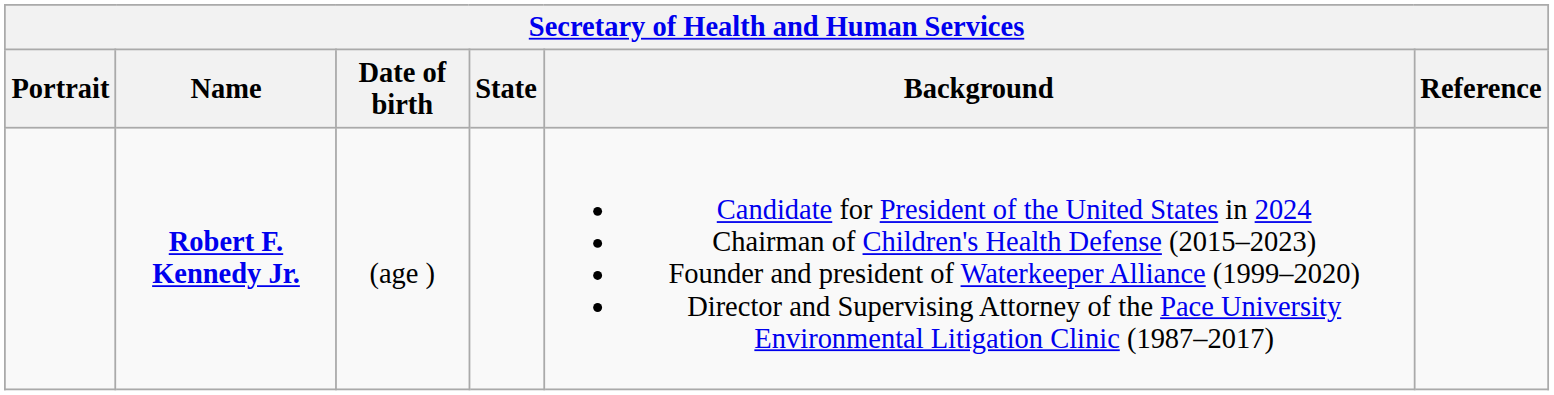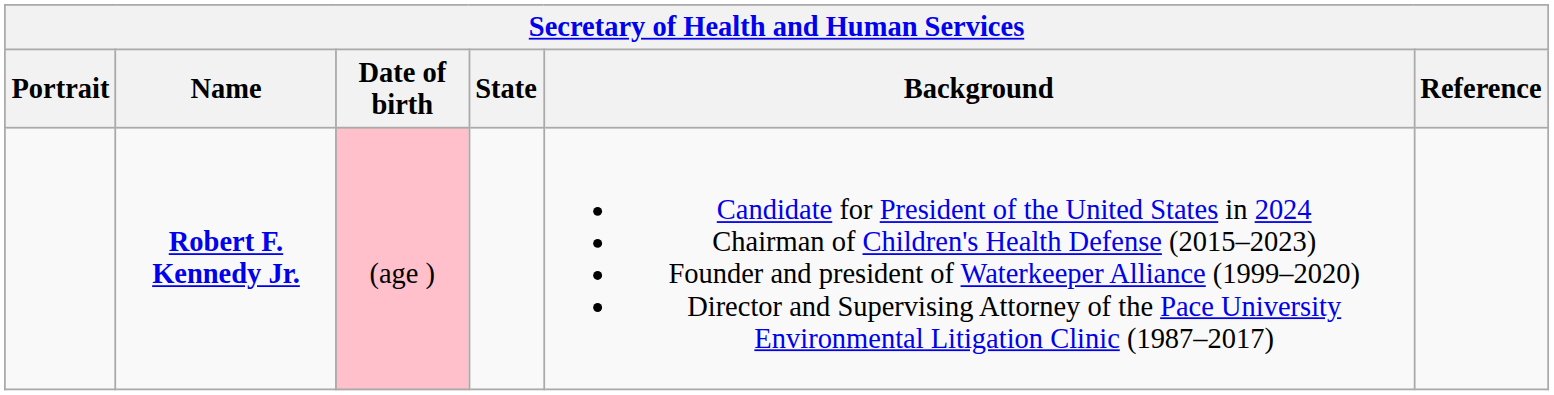Robert F. Kennedy Jr. | Date of birth: no background -> pink background
